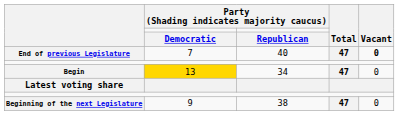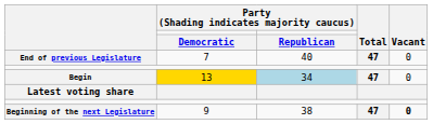End of previous Legislature | Vacant: bold -> normal
Begin | column 3: no background -> lightblue background
Beginning of the next Legislature | Vacant: normal -> bold
